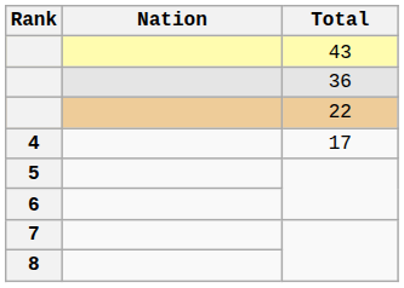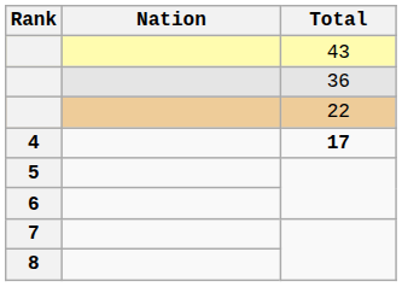4 | Total: normal -> bold
